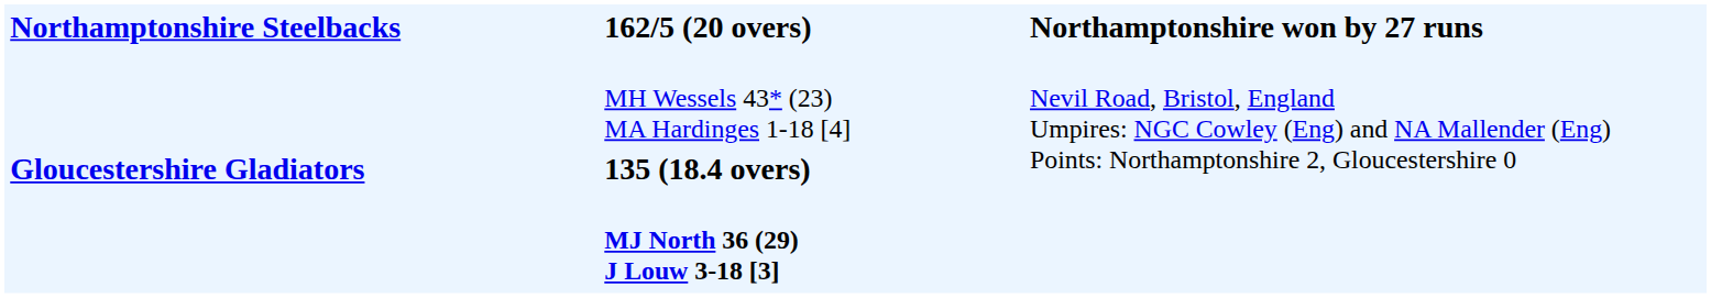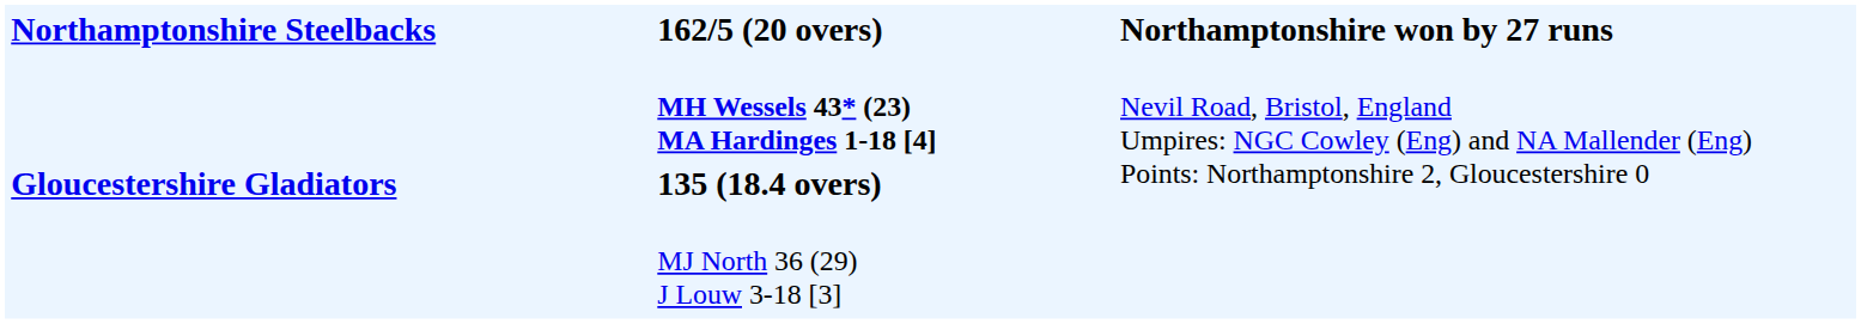MH Wessels 43* (23) MA Hardinges 1-18 [4] | 162/5 (20 overs): normal -> bold
MJ North 36 (29) J Louw 3-18 [3] | 162/5 (20 overs): bold -> normal
